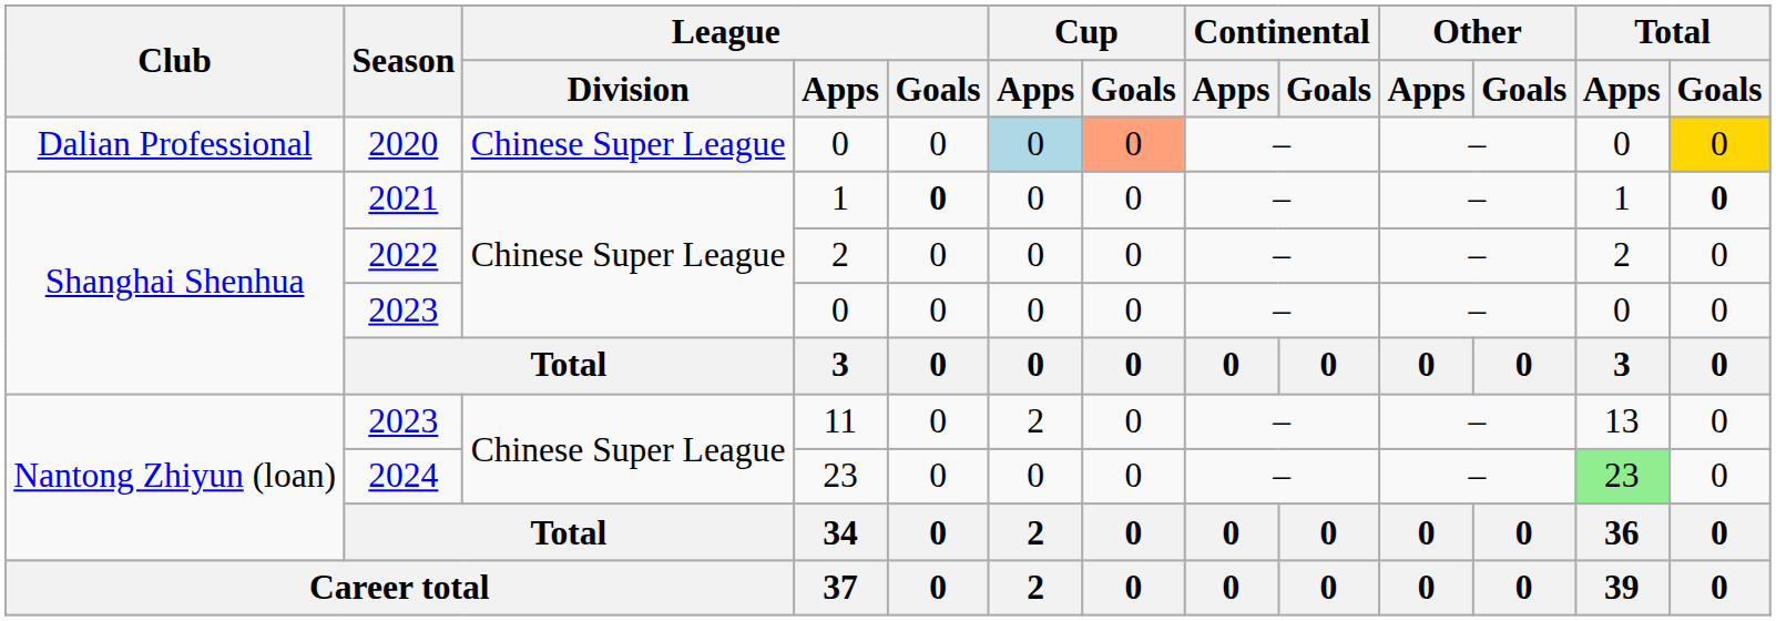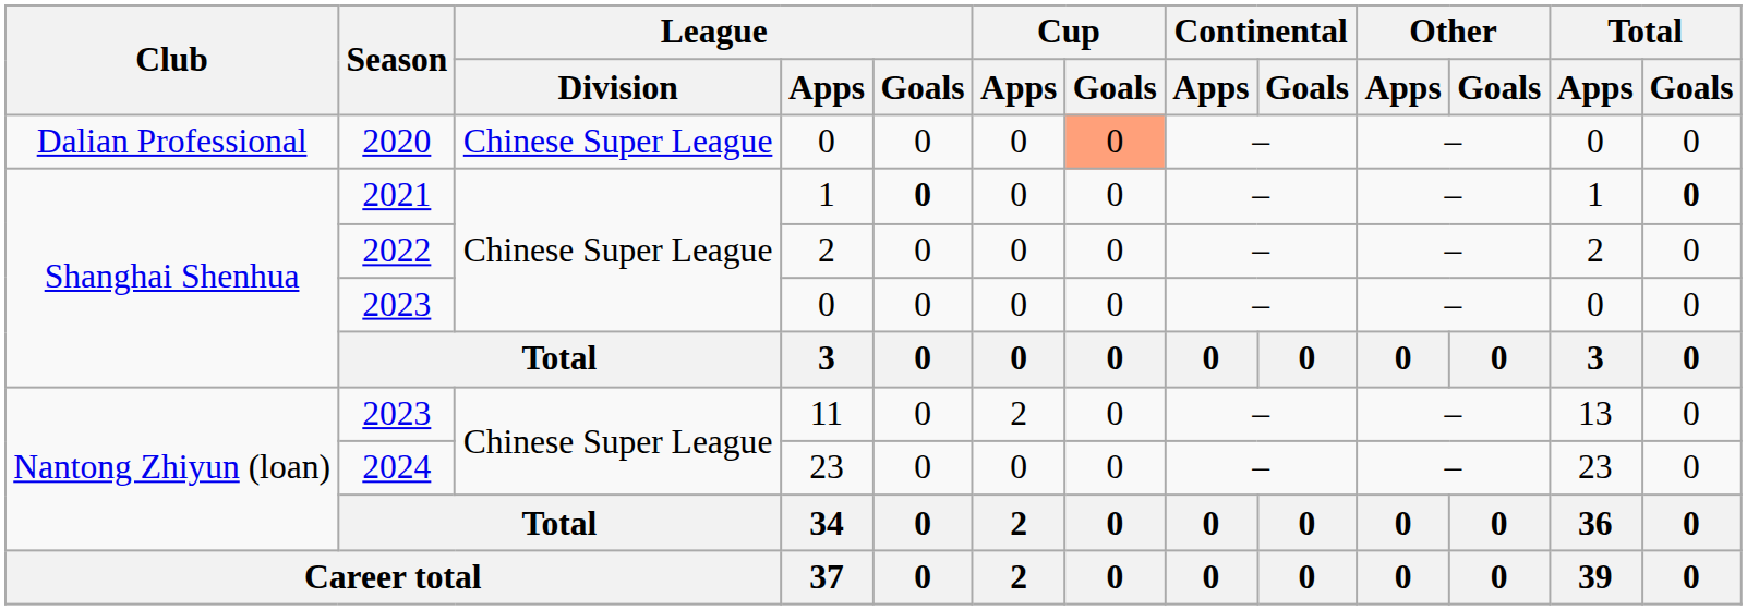2020 | Cup / Apps: lightblue background -> no background
2020 | Total / Goals: gold background -> no background
2024 | Total / Apps: lightgreen background -> no background
